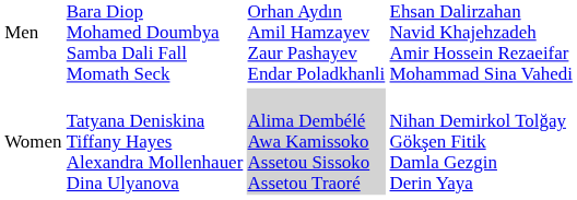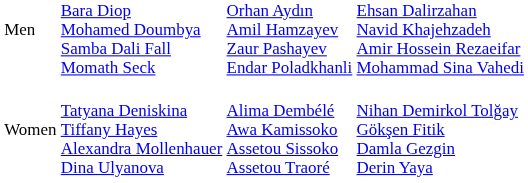Women | column 3: lightgrey background -> no background
